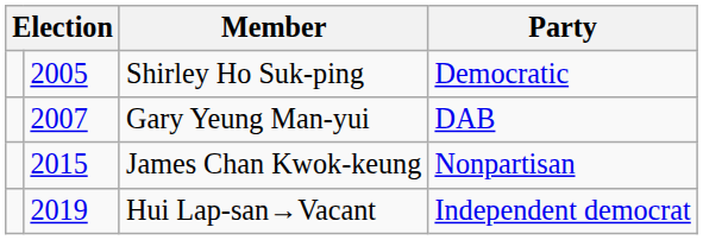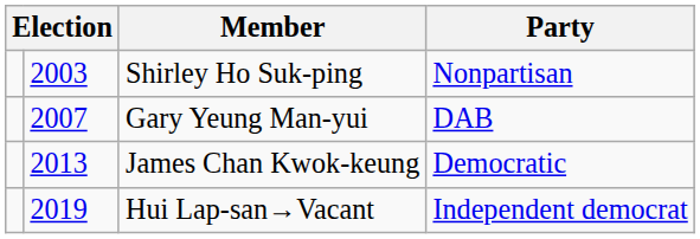Shirley Ho Suk-ping | column 2: 2005 -> 2003
Shirley Ho Suk-ping | Party: Democratic -> Nonpartisan
James Chan Kwok-keung | column 2: 2015 -> 2013
James Chan Kwok-keung | Party: Nonpartisan -> Democratic
